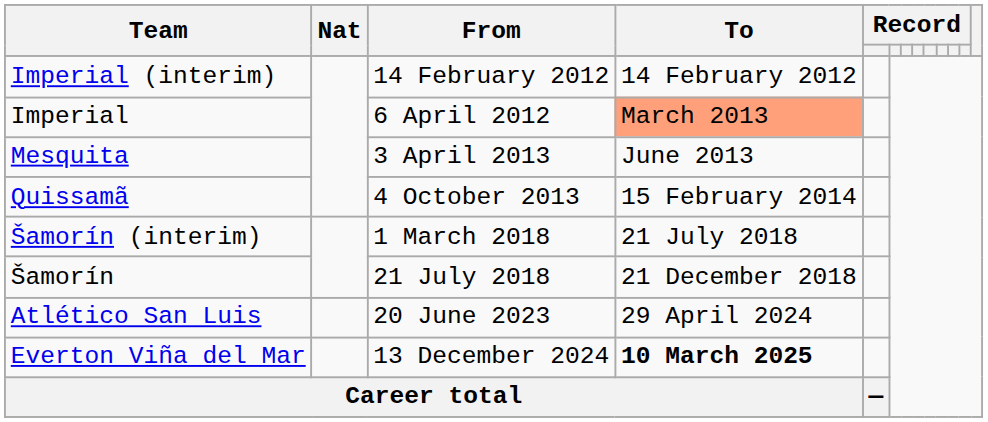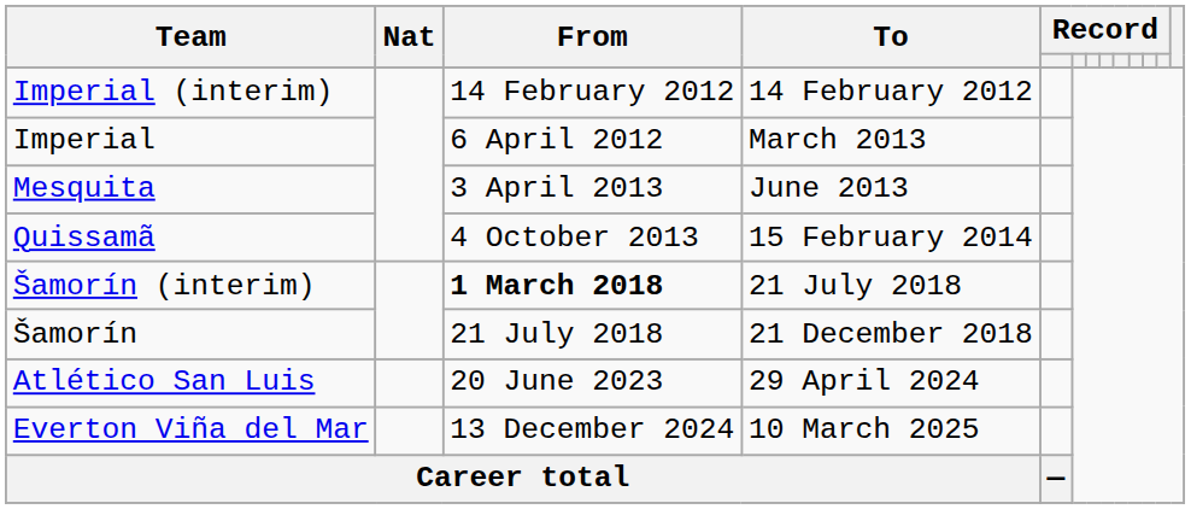Imperial | To: lightsalmon background -> no background
Šamorín (interim) | From: normal -> bold
Everton Viña del Mar | To: bold -> normal
